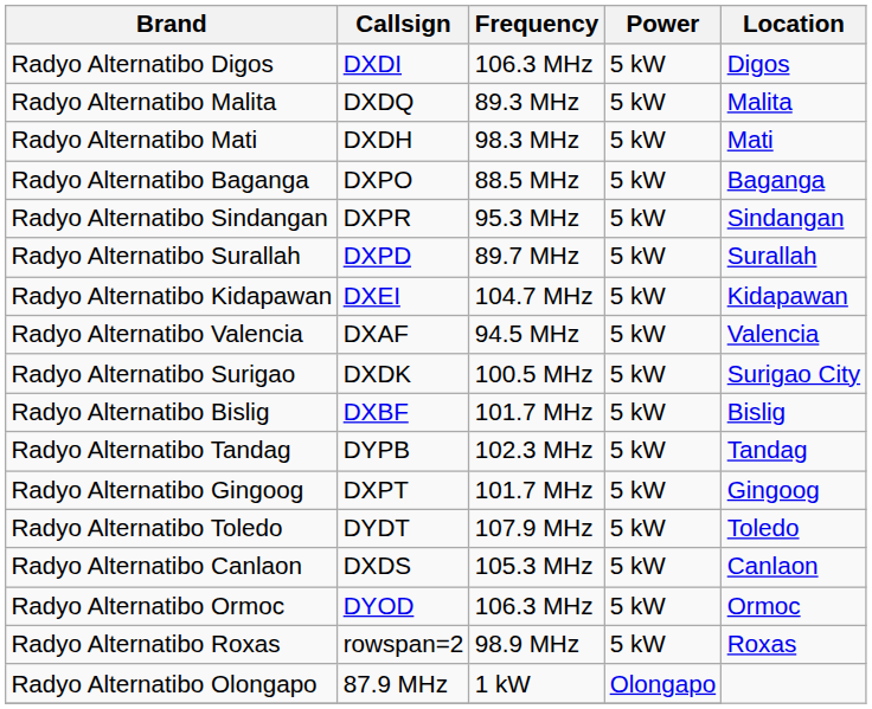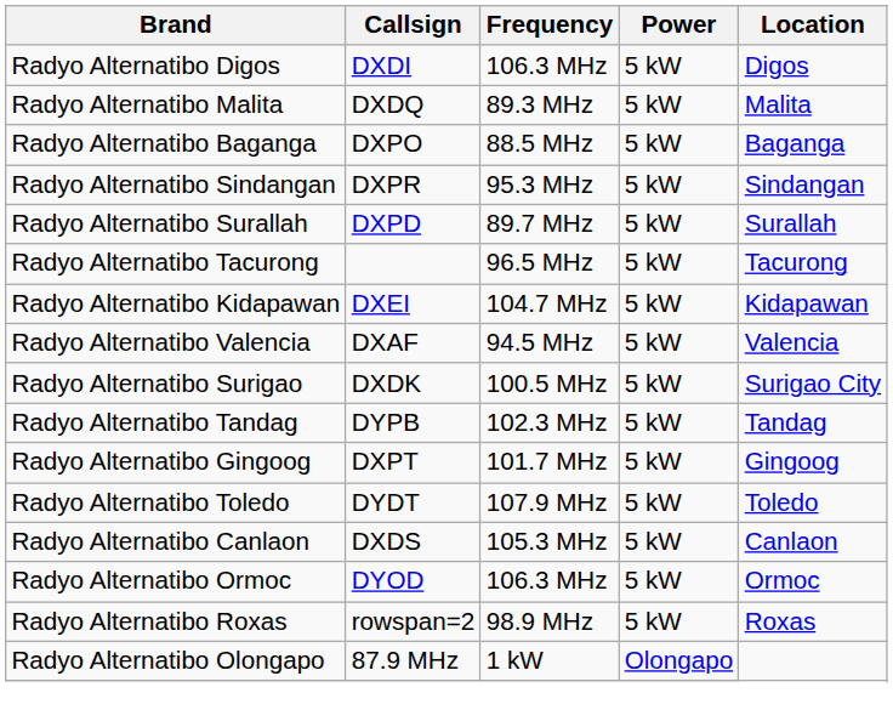- row: Radyo Alternatibo Mati | DXDH | 98.3 MHz | 5 kW | Mati
+ row: Radyo Alternatibo Tacurong | 96.5 MHz | 5 kW | Tacurong
- row: Radyo Alternatibo Bislig | DXBF | 101.7 MHz | 5 kW | Bislig
